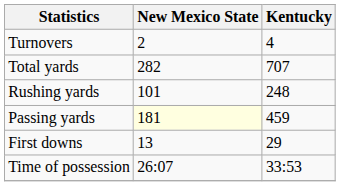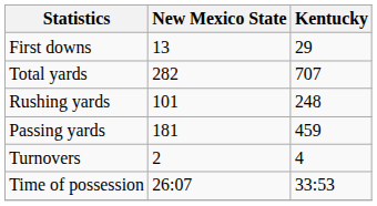rows swapped: First downs <-> Turnovers
Passing yards | New Mexico State: lightyellow background -> no background
